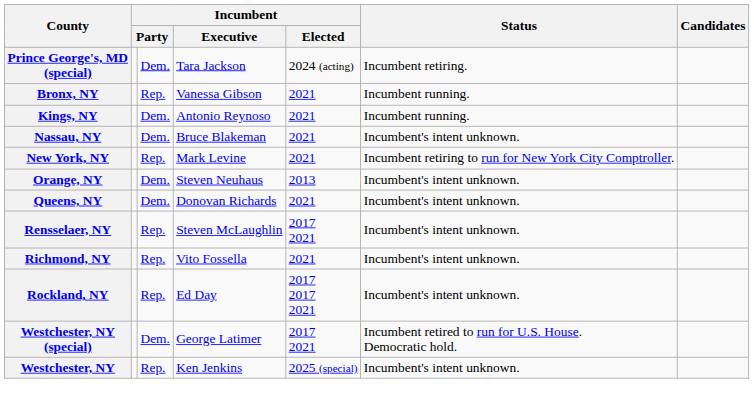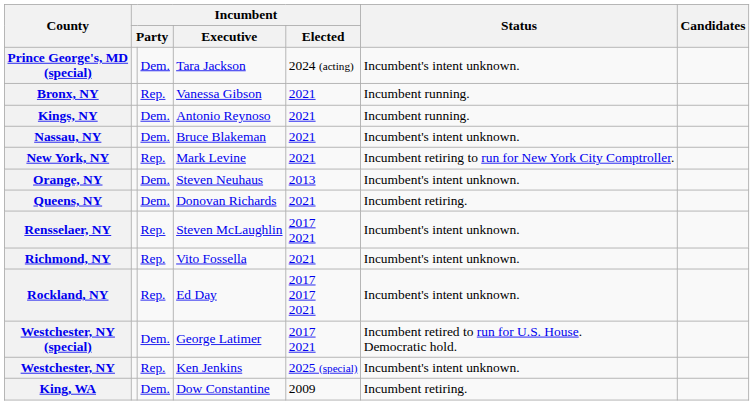Prince George's, MD (special) | Status: Incumbent retiring. -> Incumbent's intent unknown.
Queens, NY | Status: Incumbent's intent unknown. -> Incumbent retiring.
+ row: King, WA | Dem. | Dow Constantine | 2009 | Incumbent retiring.
